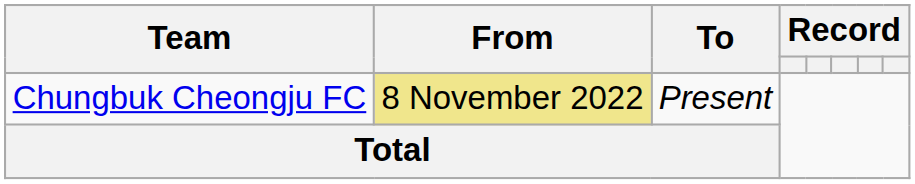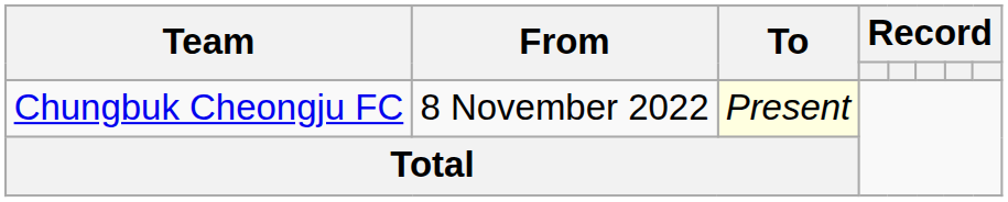Chungbuk Cheongju FC | From: khaki background -> no background
Chungbuk Cheongju FC | To: no background -> lightyellow background
